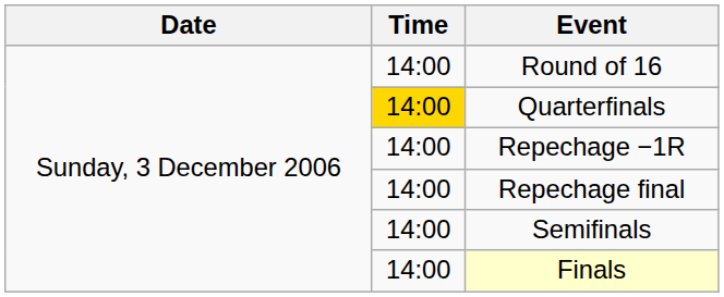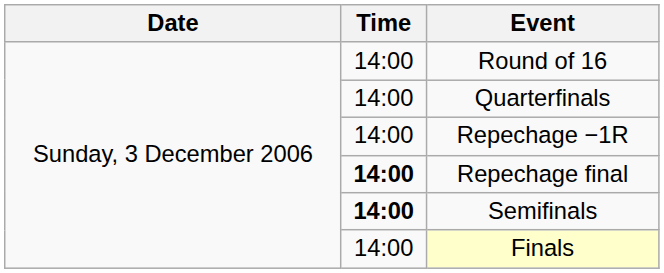Quarterfinals | Time: gold background -> no background
Repechage final | Time: normal -> bold
Semifinals | Time: normal -> bold
